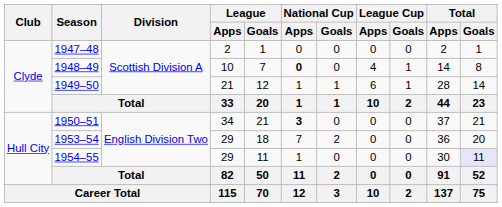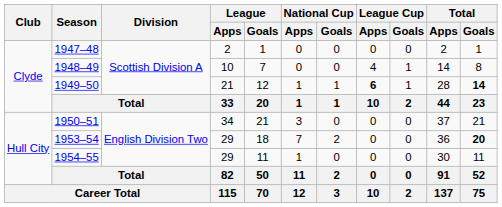1948–49 | National Cup / Apps: bold -> normal
1949–50 | League Cup / Apps: normal -> bold
1949–50 | Total / Goals: normal -> bold
1950–51 | National Cup / Apps: bold -> normal
1953–54 | Total / Goals: normal -> bold
1954–55 | Total / Goals: lavender background -> no background
